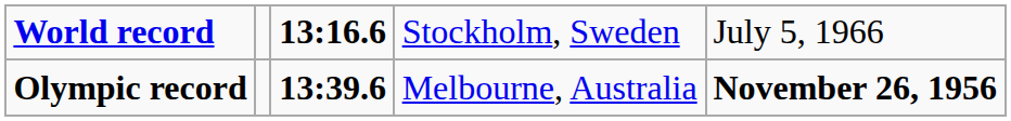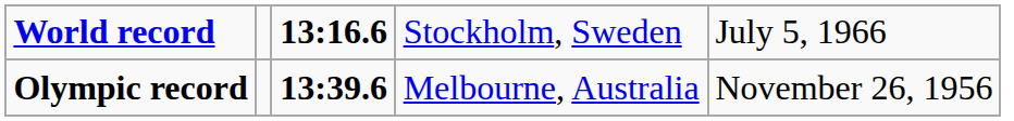Olympic record | column 5: bold -> normal
